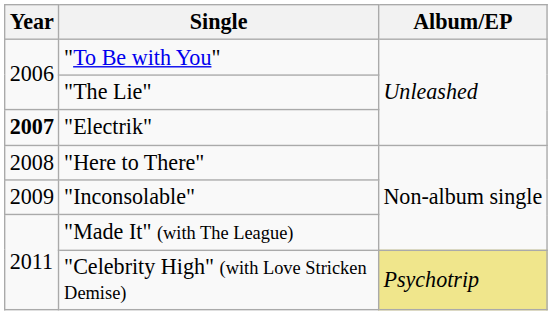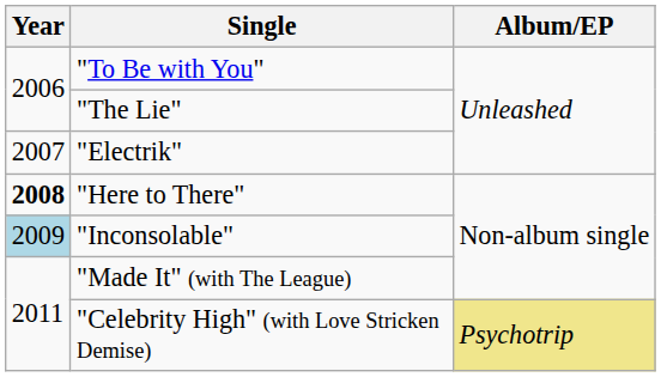"Electrik" | Year: bold -> normal
"Here to There" | Year: normal -> bold
"Inconsolable" | Year: no background -> lightblue background
